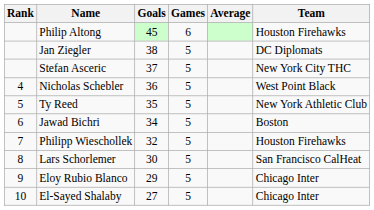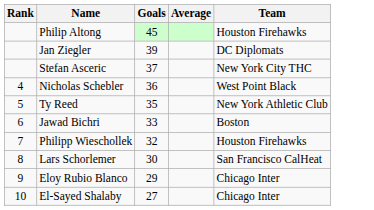- column: Games | 6 | 5 | 5 | 5 | 5 | 5 | 5 | 5 | 5 | 5
Jan Ziegler | Goals: 38 -> 39
Jawad Bichri | Goals: 34 -> 33
